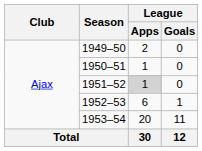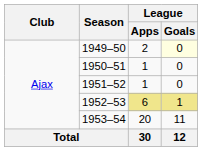1949–50 | League / Goals: no background -> lightyellow background
1951–52 | League / Apps: lightgrey background -> no background
1952–53 | League / Apps: no background -> khaki background
1952–53 | League / Goals: no background -> khaki background
